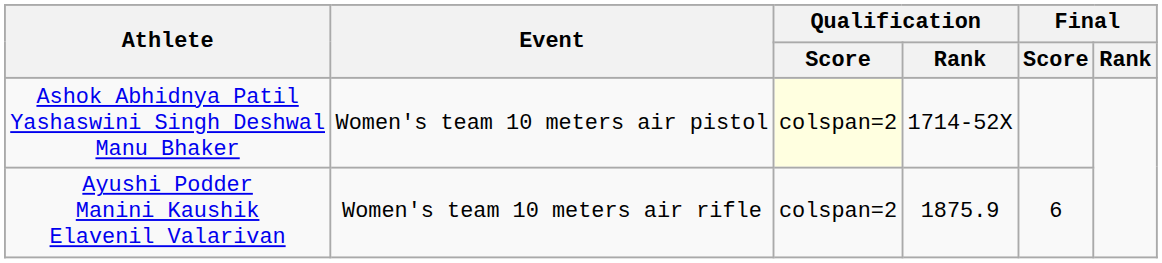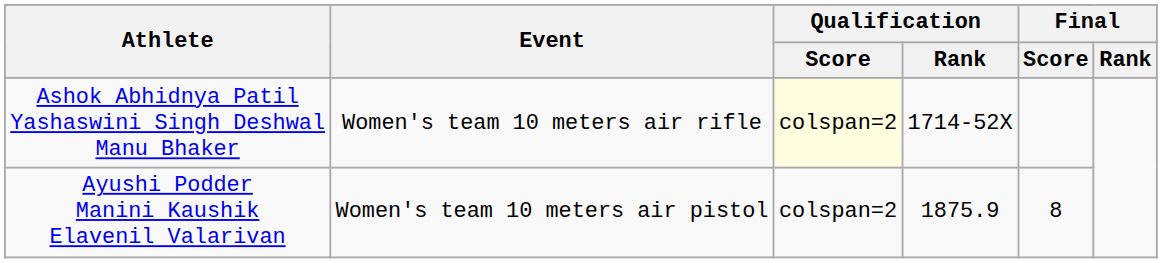Ashok Abhidnya Patil Yashaswini Singh Deshwal Manu Bhaker | Event: Women's team 10 meters air pistol -> Women's team 10 meters air rifle
Ayushi Podder Manini Kaushik Elavenil Valarivan | Event: Women's team 10 meters air rifle -> Women's team 10 meters air pistol
Ayushi Podder Manini Kaushik Elavenil Valarivan | Final / Score: 6 -> 8
